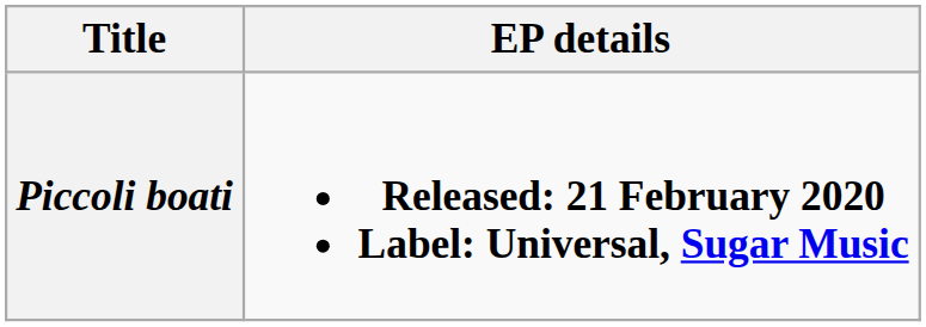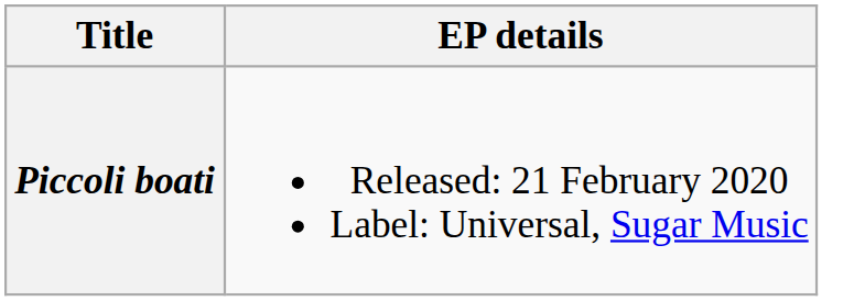Piccoli boati | EP details: bold -> normal
